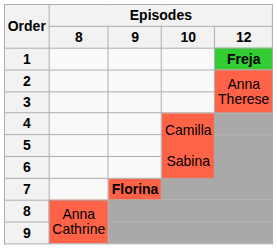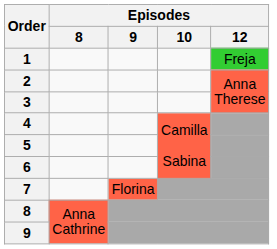1 | Episodes / 12: bold -> normal
7 | Episodes / 9: bold -> normal
